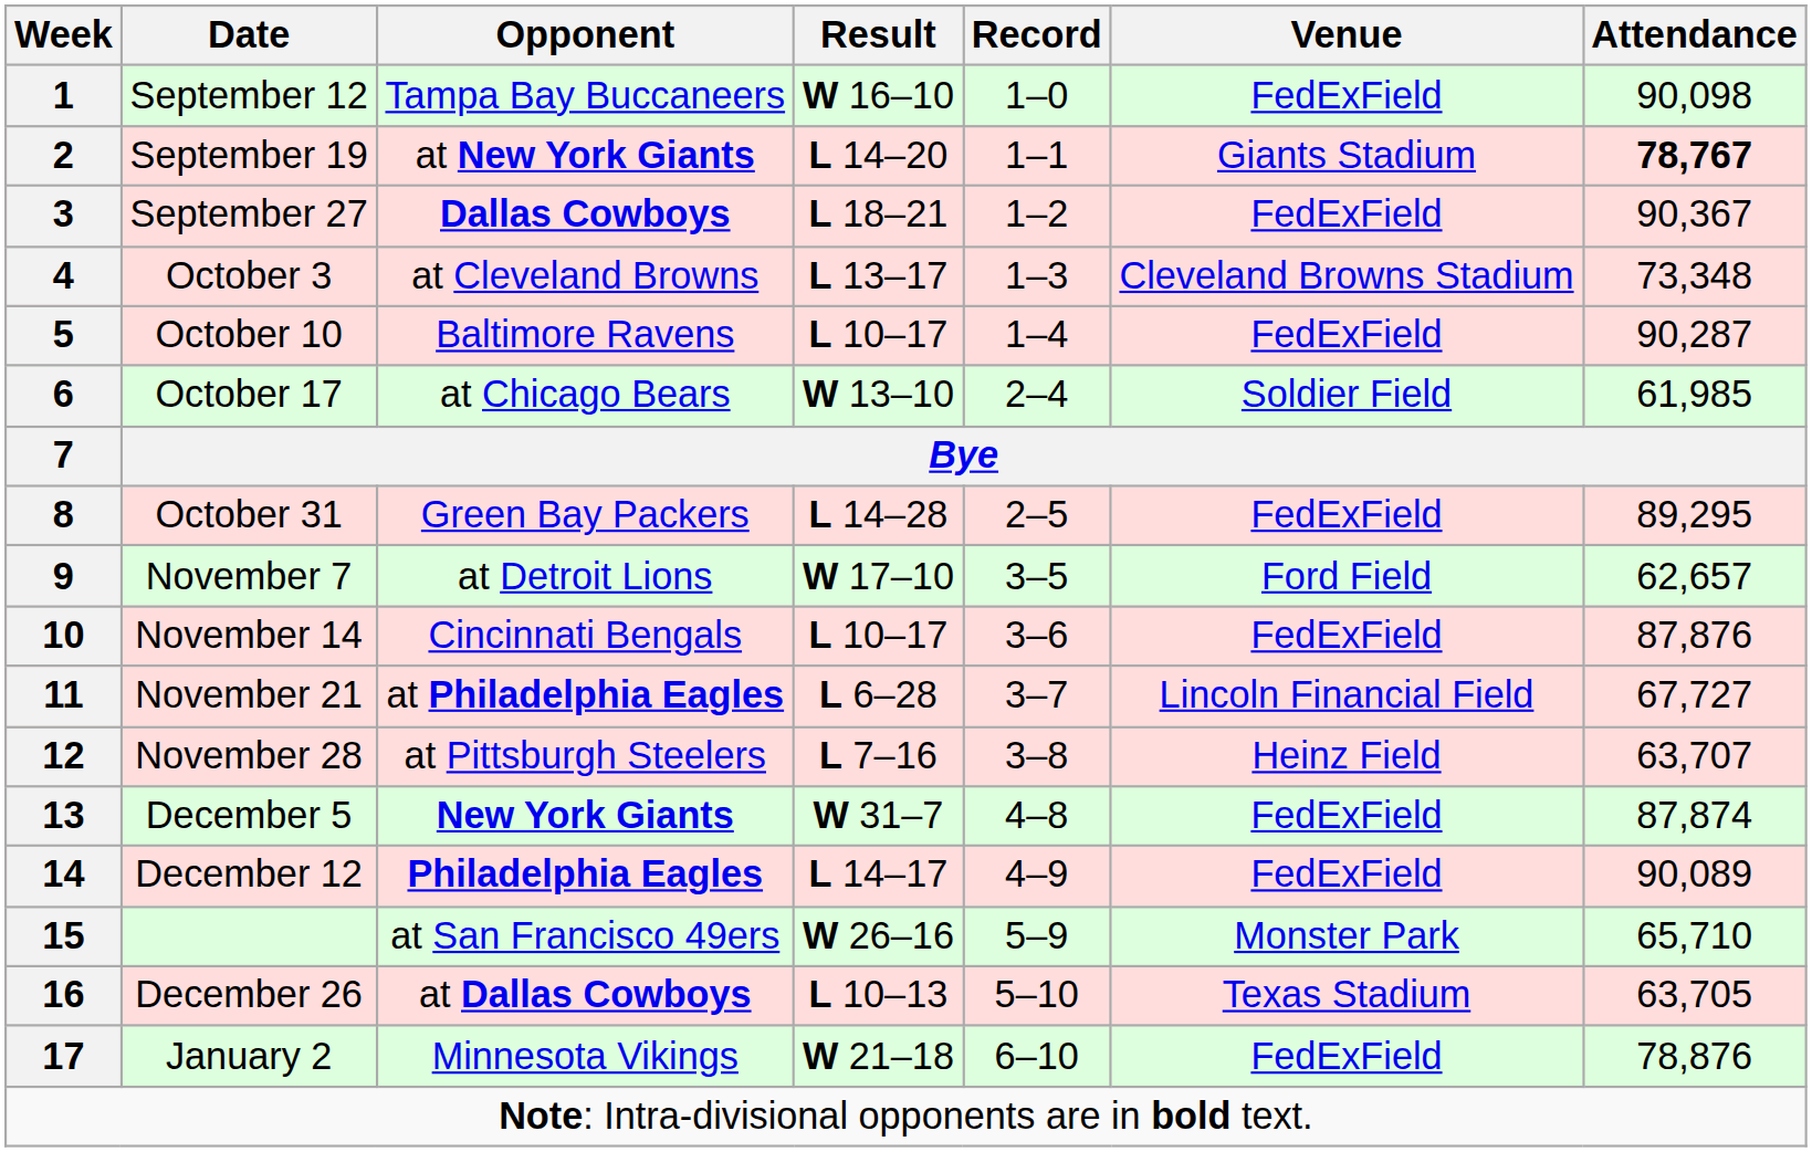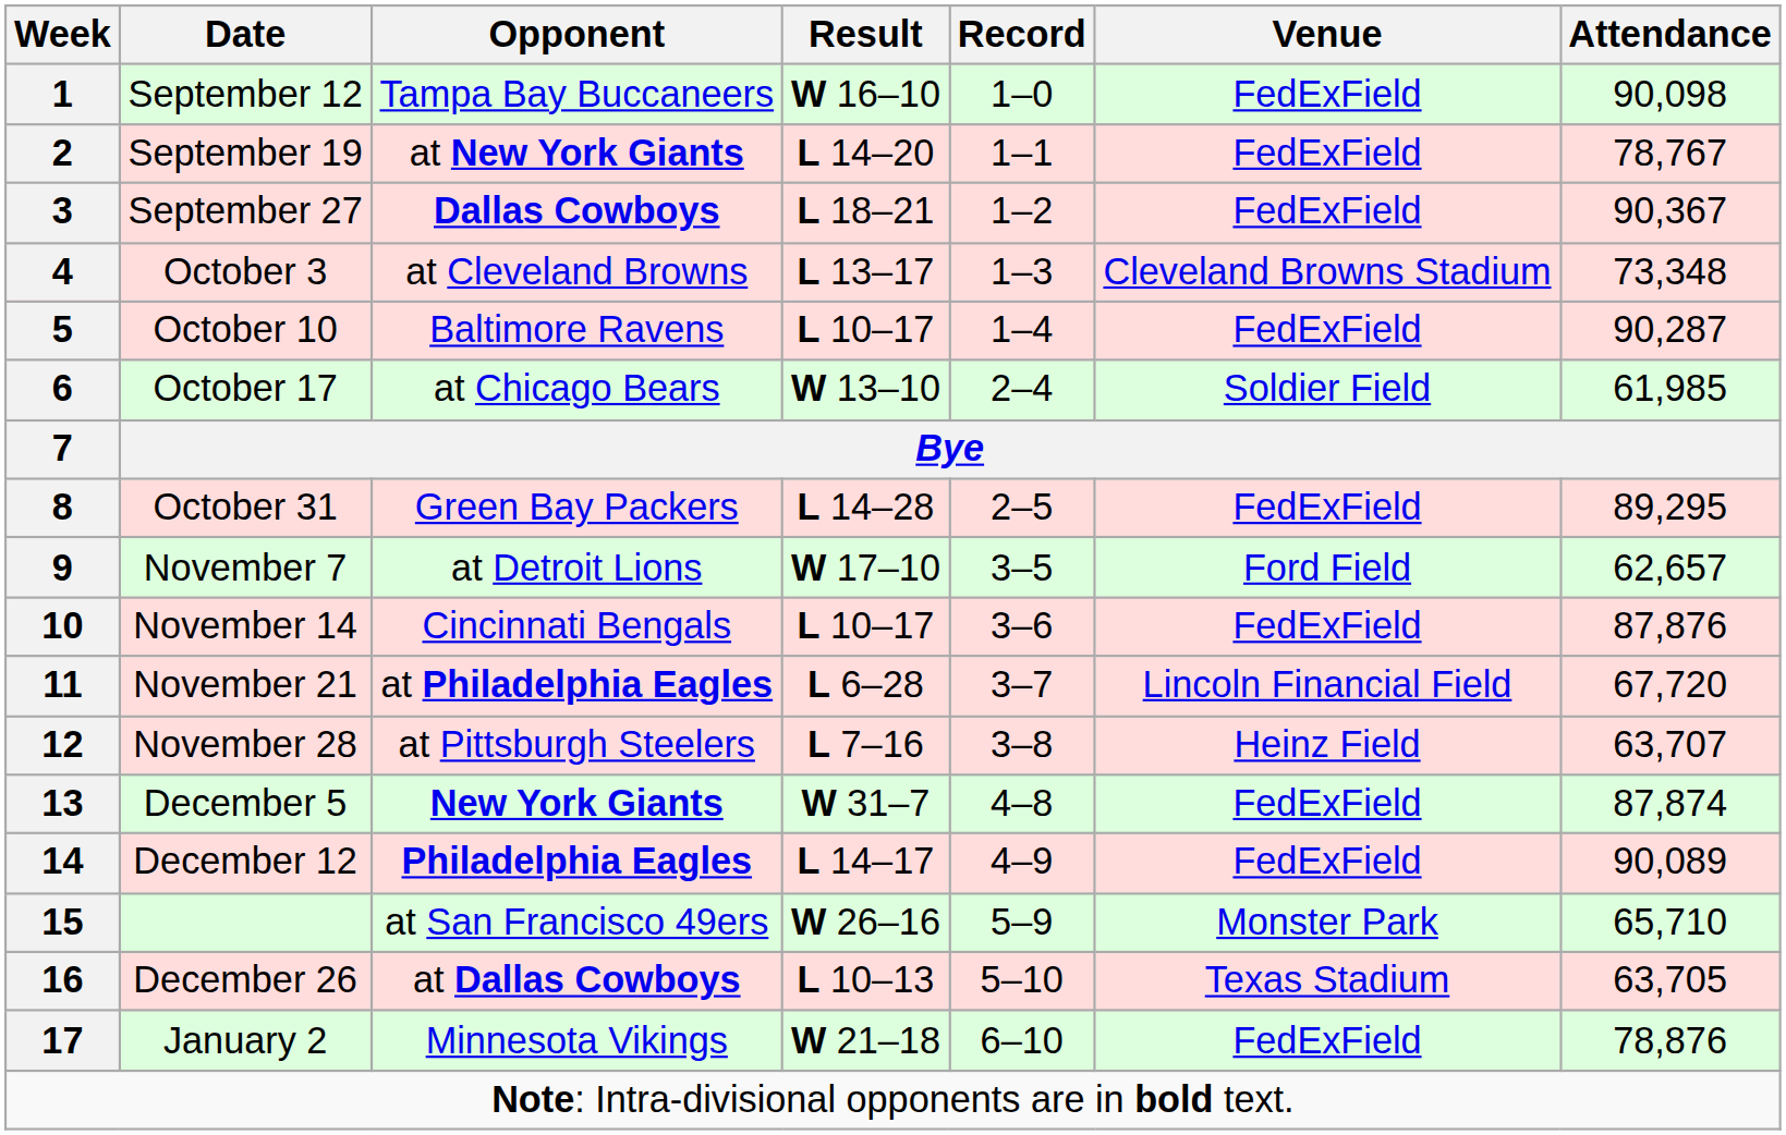2 | Venue: Giants Stadium -> FedExField
2 | Attendance: bold -> normal
11 | Attendance: 67,727 -> 67,720
